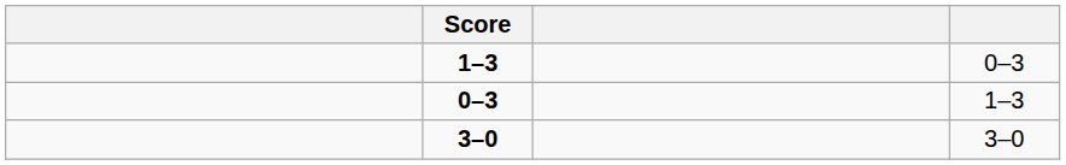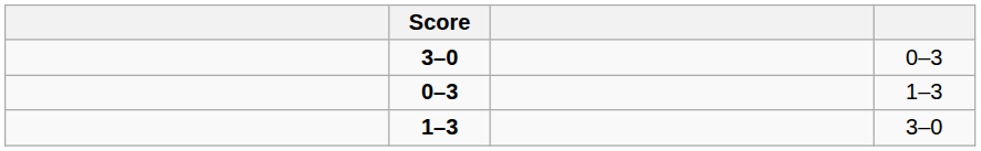row 2 | Score: 1–3 -> 3–0
row 4 | Score: 3–0 -> 1–3
